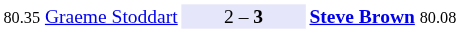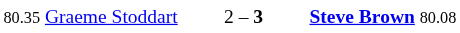80.35 Graeme Stoddart | column 2: lavender background -> no background
